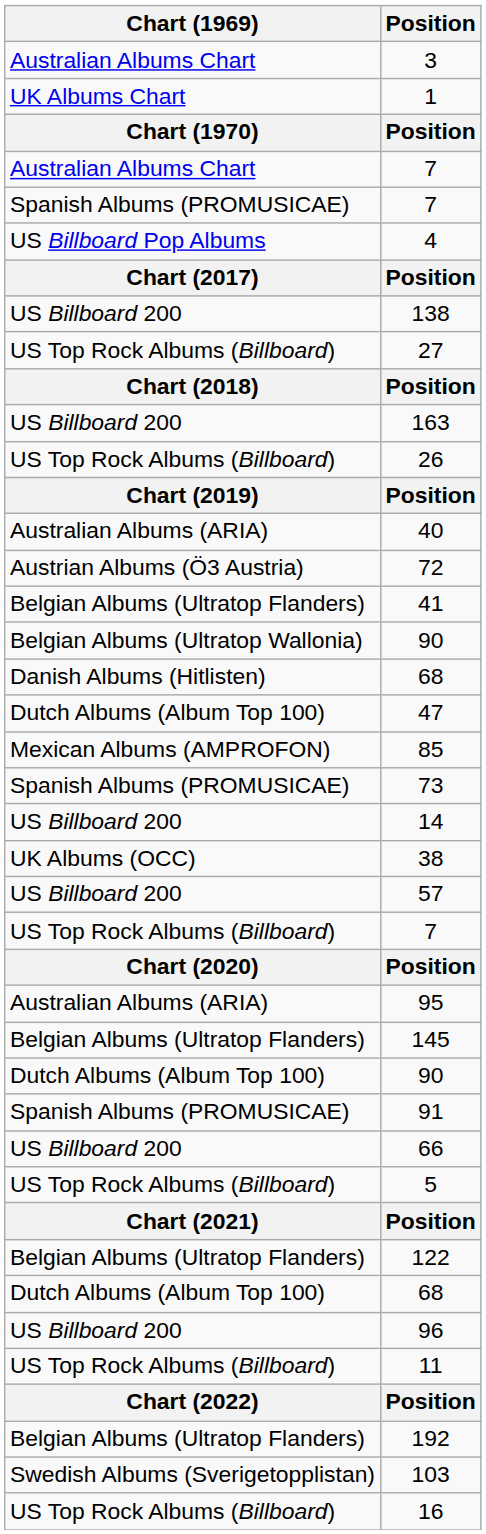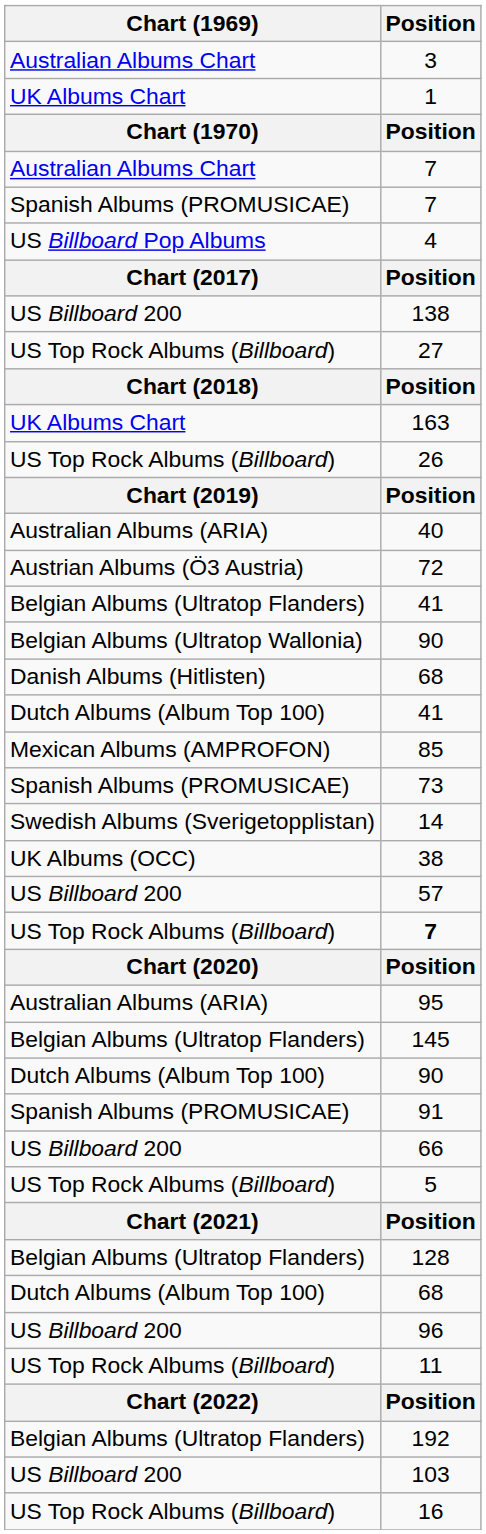row 12 | Chart (1969): US Billboard 200 -> UK Albums Chart
row 20 | Position: 47 -> 41
row 23 | Chart (1969): US Billboard 200 -> Swedish Albums (Sverigetopplistan)
row 26 | Position: normal -> bold
row 35 | Position: 122 -> 128
row 41 | Chart (1969): Swedish Albums (Sverigetopplistan) -> US Billboard 200
